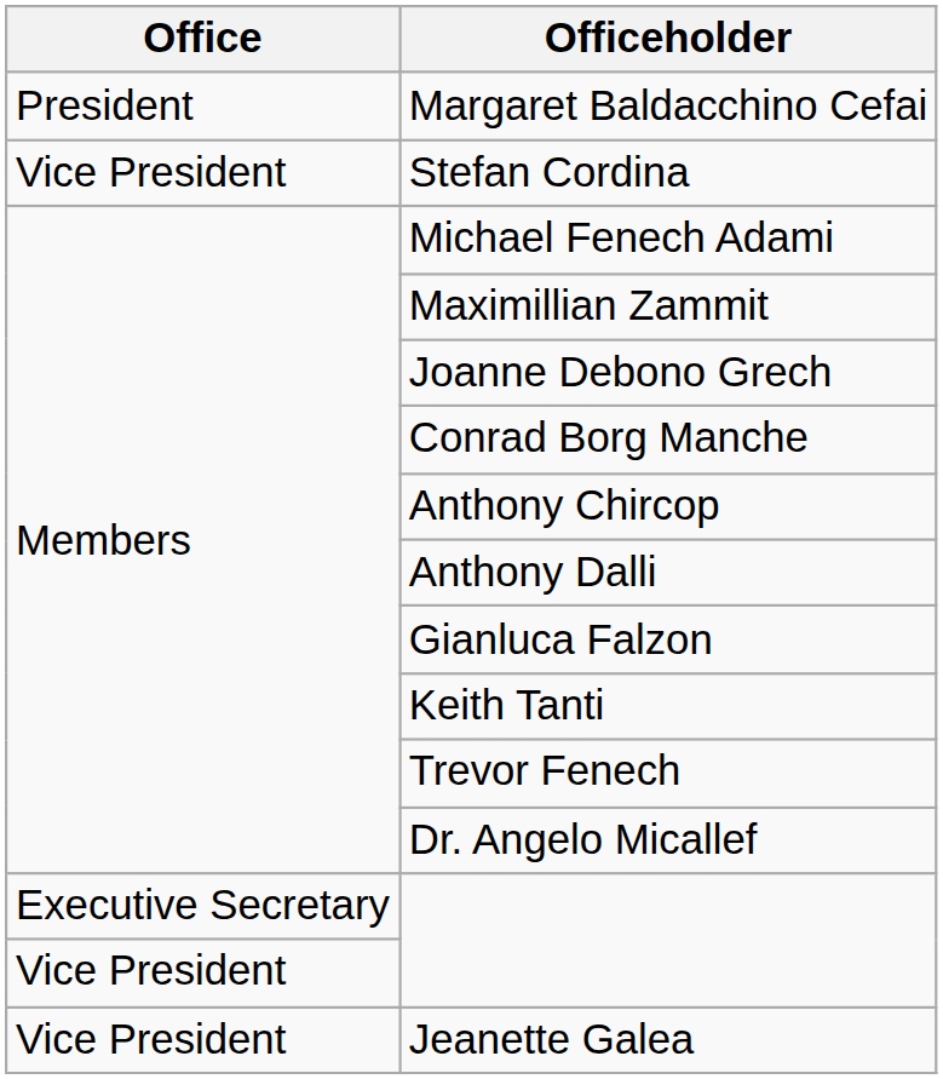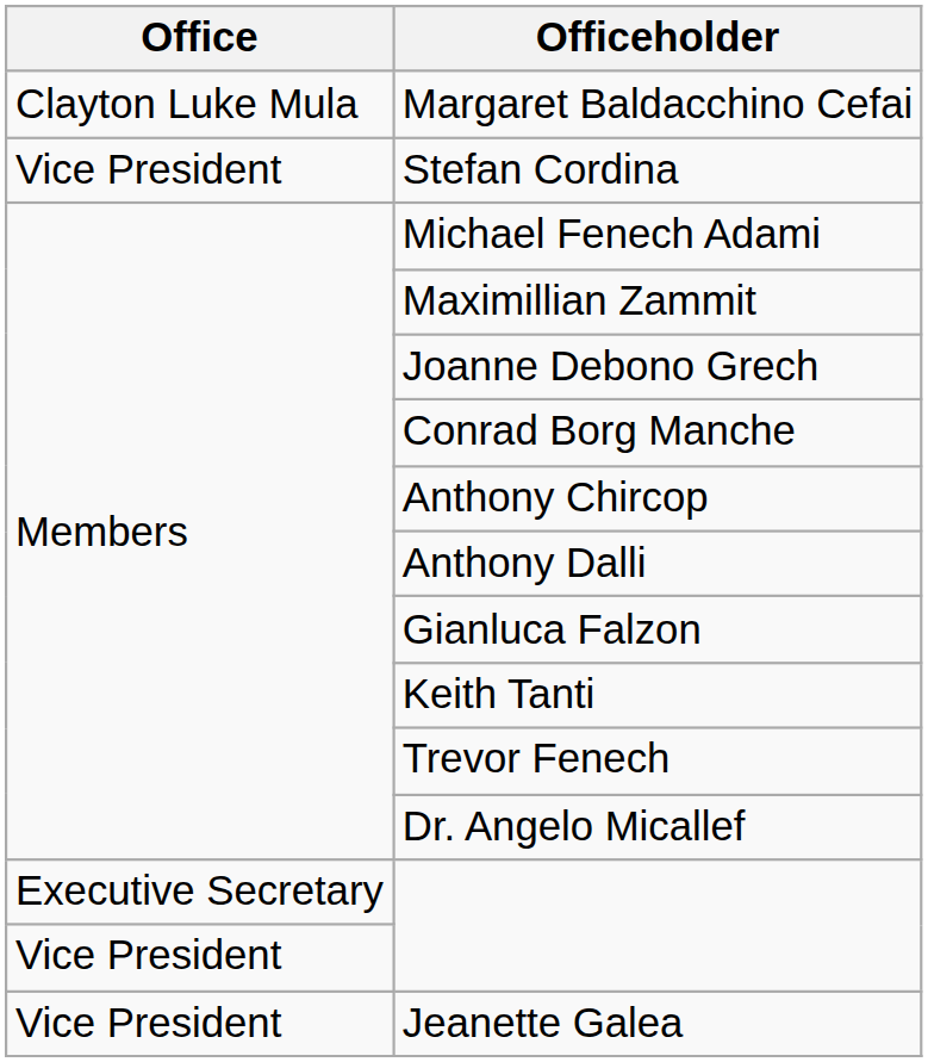row 2 | Office: President -> Clayton Luke Mula
